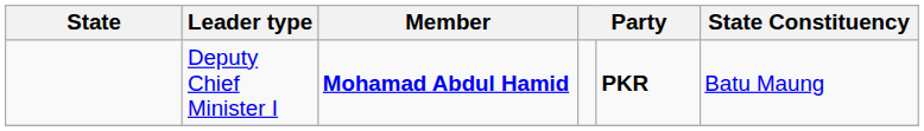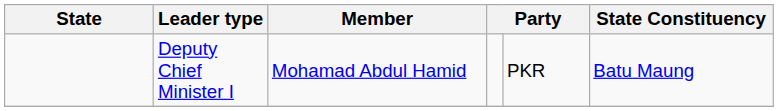Deputy Chief Minister I | Member: bold -> normal
Deputy Chief Minister I | column 5: bold -> normal
